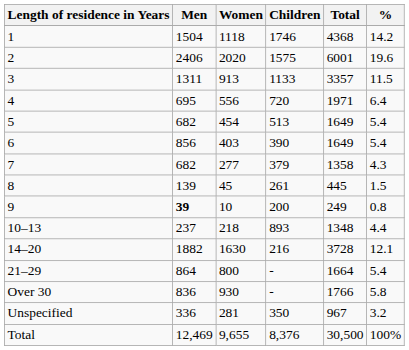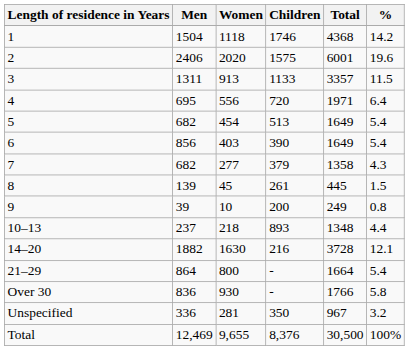9 | Men: bold -> normal
